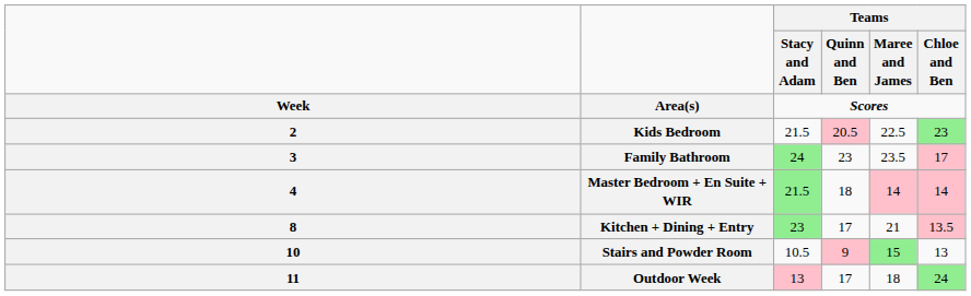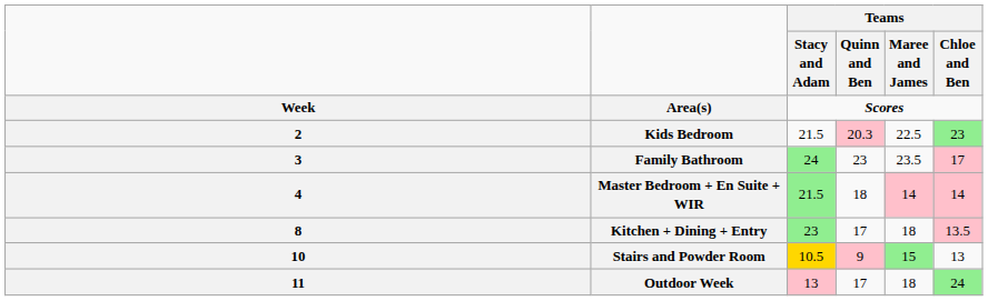Kids Bedroom | Teams / Quinn and Ben: 20.5 -> 20.3
Kitchen + Dining + Entry | Teams / Maree and James: 21 -> 18
Stairs and Powder Room | Teams / Stacy and Adam: no background -> gold background
